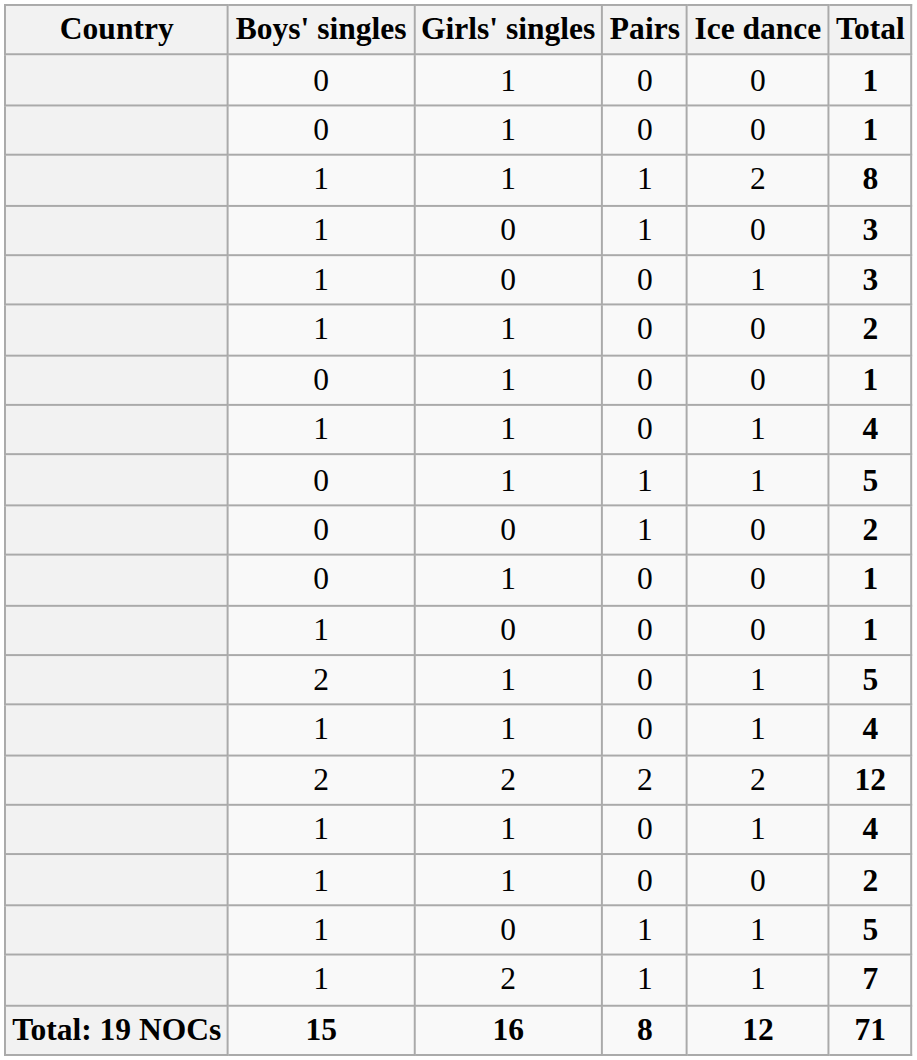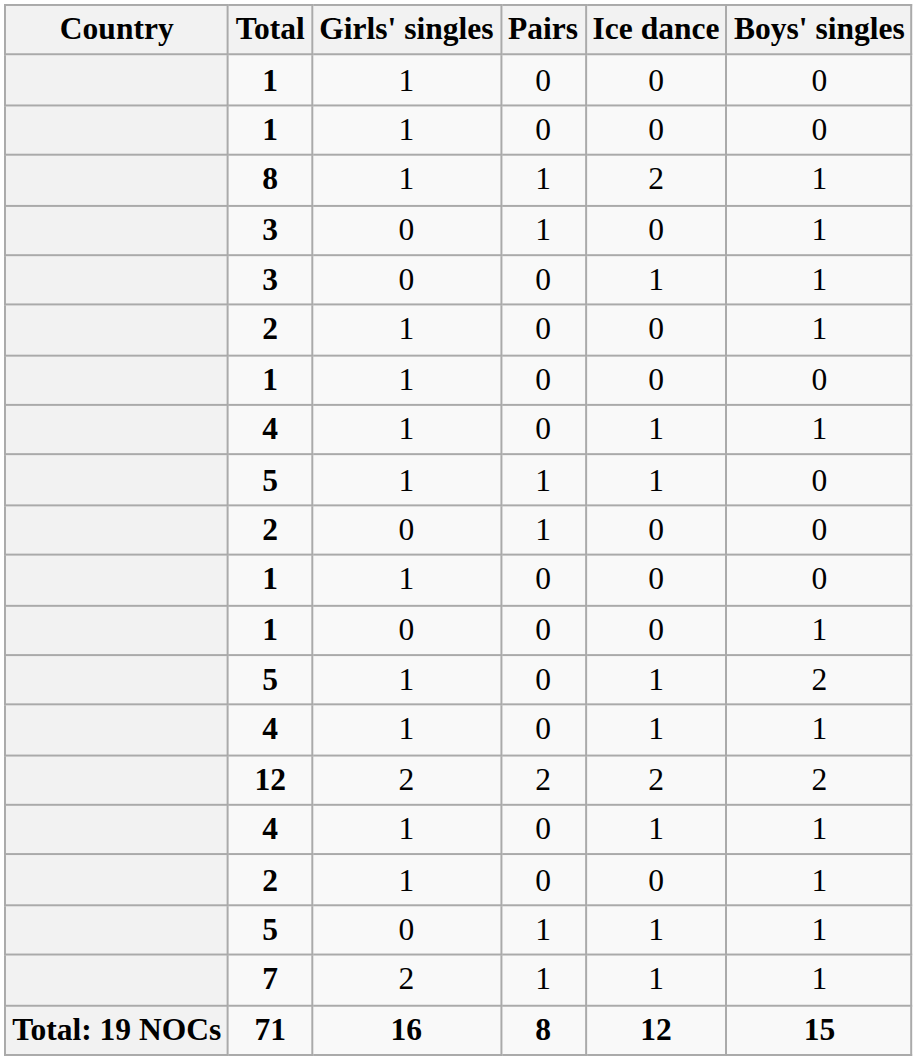columns swapped: Boys' singles <-> Total
